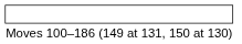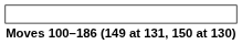row 1 | column 1: normal -> bold
